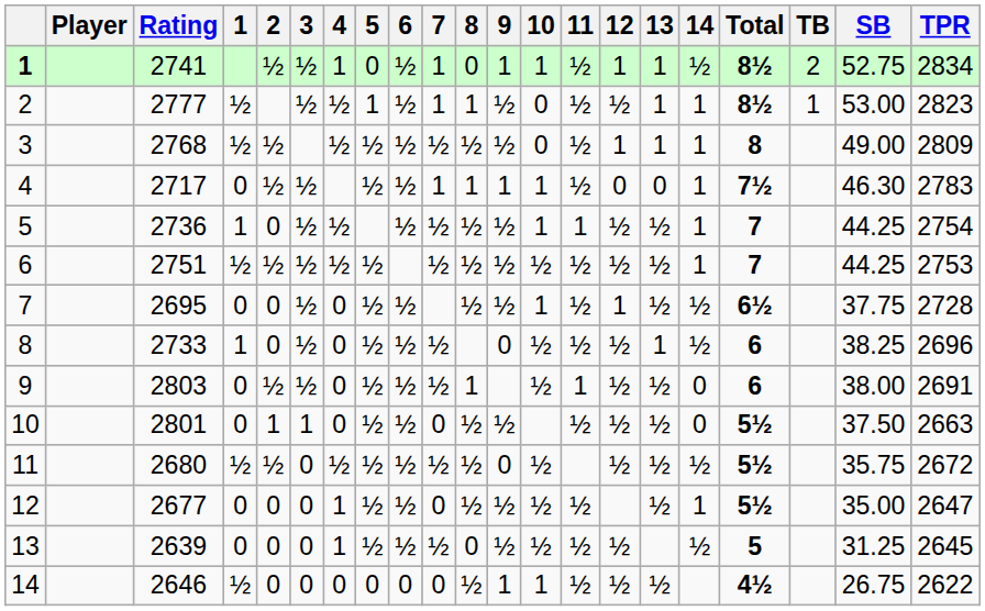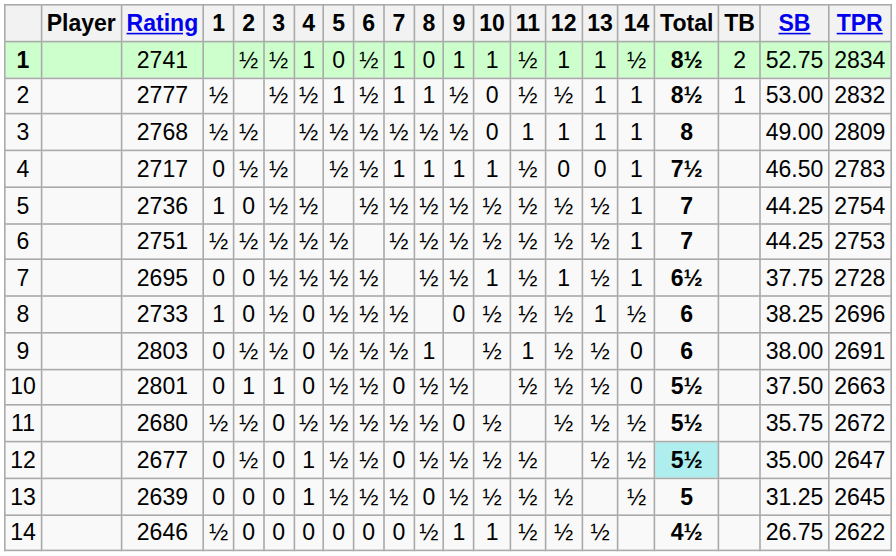row 3 | TPR: 2823 -> 2832
row 4 | 11: ½ -> 1
row 5 | SB: 46.30 -> 46.50
row 6 | 10: 1 -> ½
row 6 | 11: 1 -> ½
row 8 | 4: 0 -> ½
row 8 | 14: ½ -> 1
row 13 | 2: 0 -> ½
row 13 | 14: 1 -> ½
row 13 | Total: no background -> paleturquoise background
